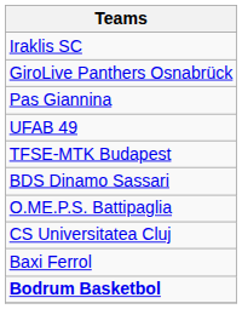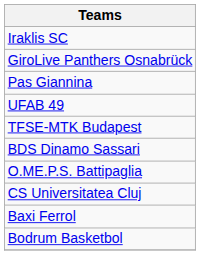row 11 | column 1: bold -> normal
